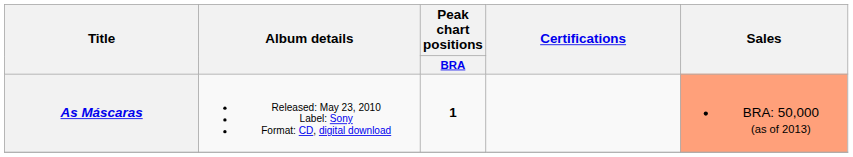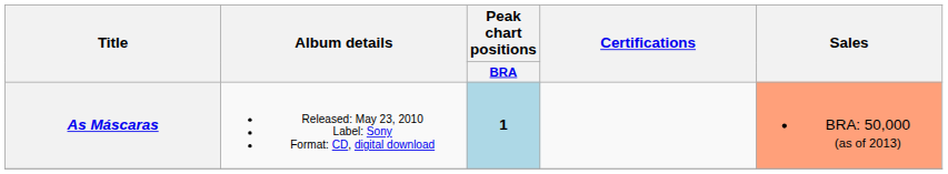As Máscaras | Peak chart positions / BRA: no background -> lightblue background
